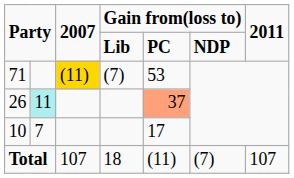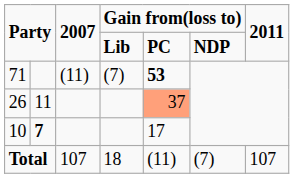71 | 2007: gold background -> no background
71 | column 5: normal -> bold
26 | column 2: paleturquoise background -> no background
10 | column 2: normal -> bold
